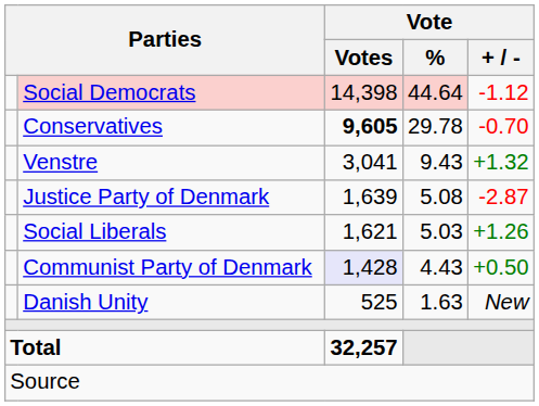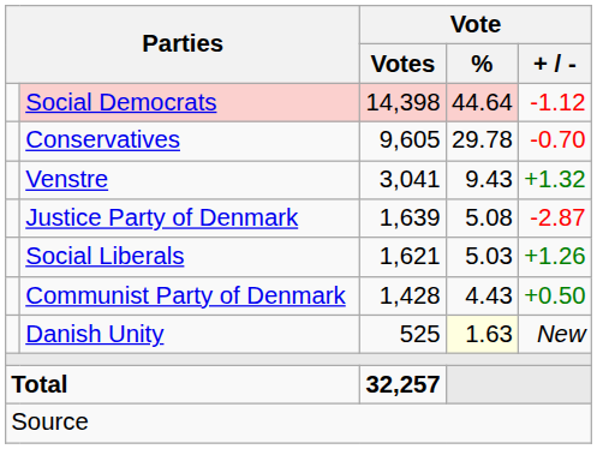Conservatives | Vote / Votes: bold -> normal
Communist Party of Denmark | Vote / Votes: lavender background -> no background
Danish Unity | Vote / %: no background -> lightyellow background
